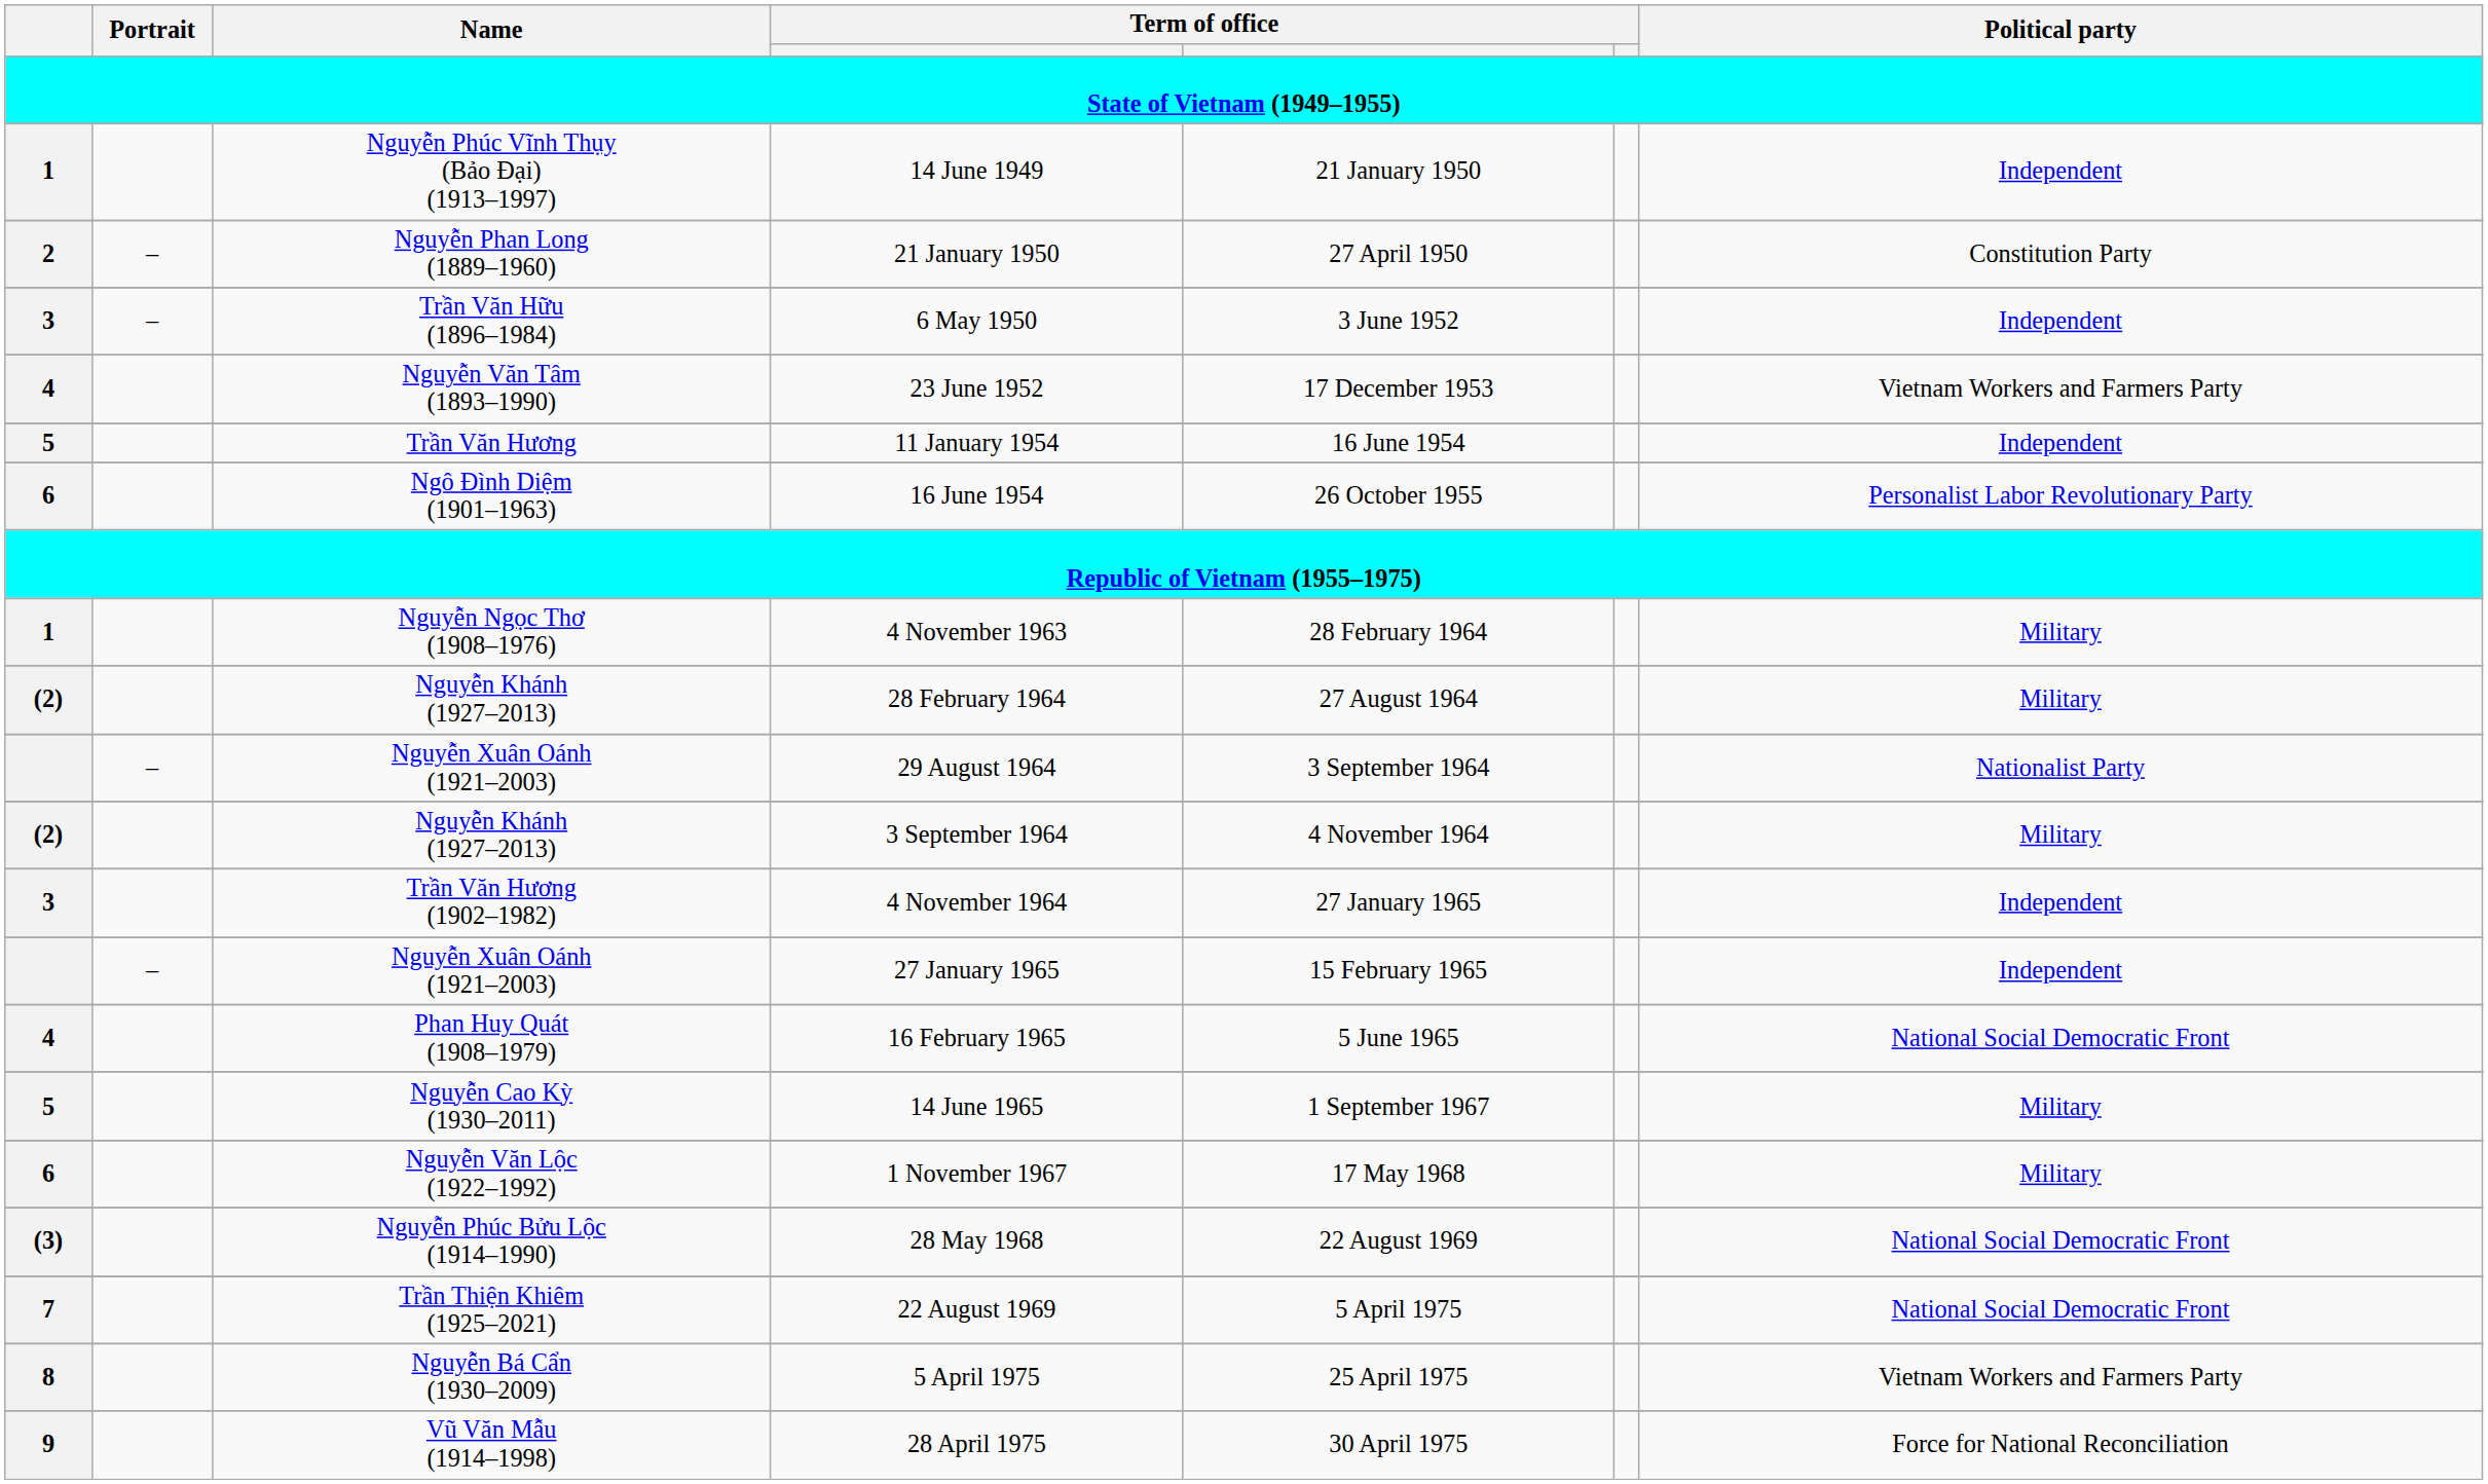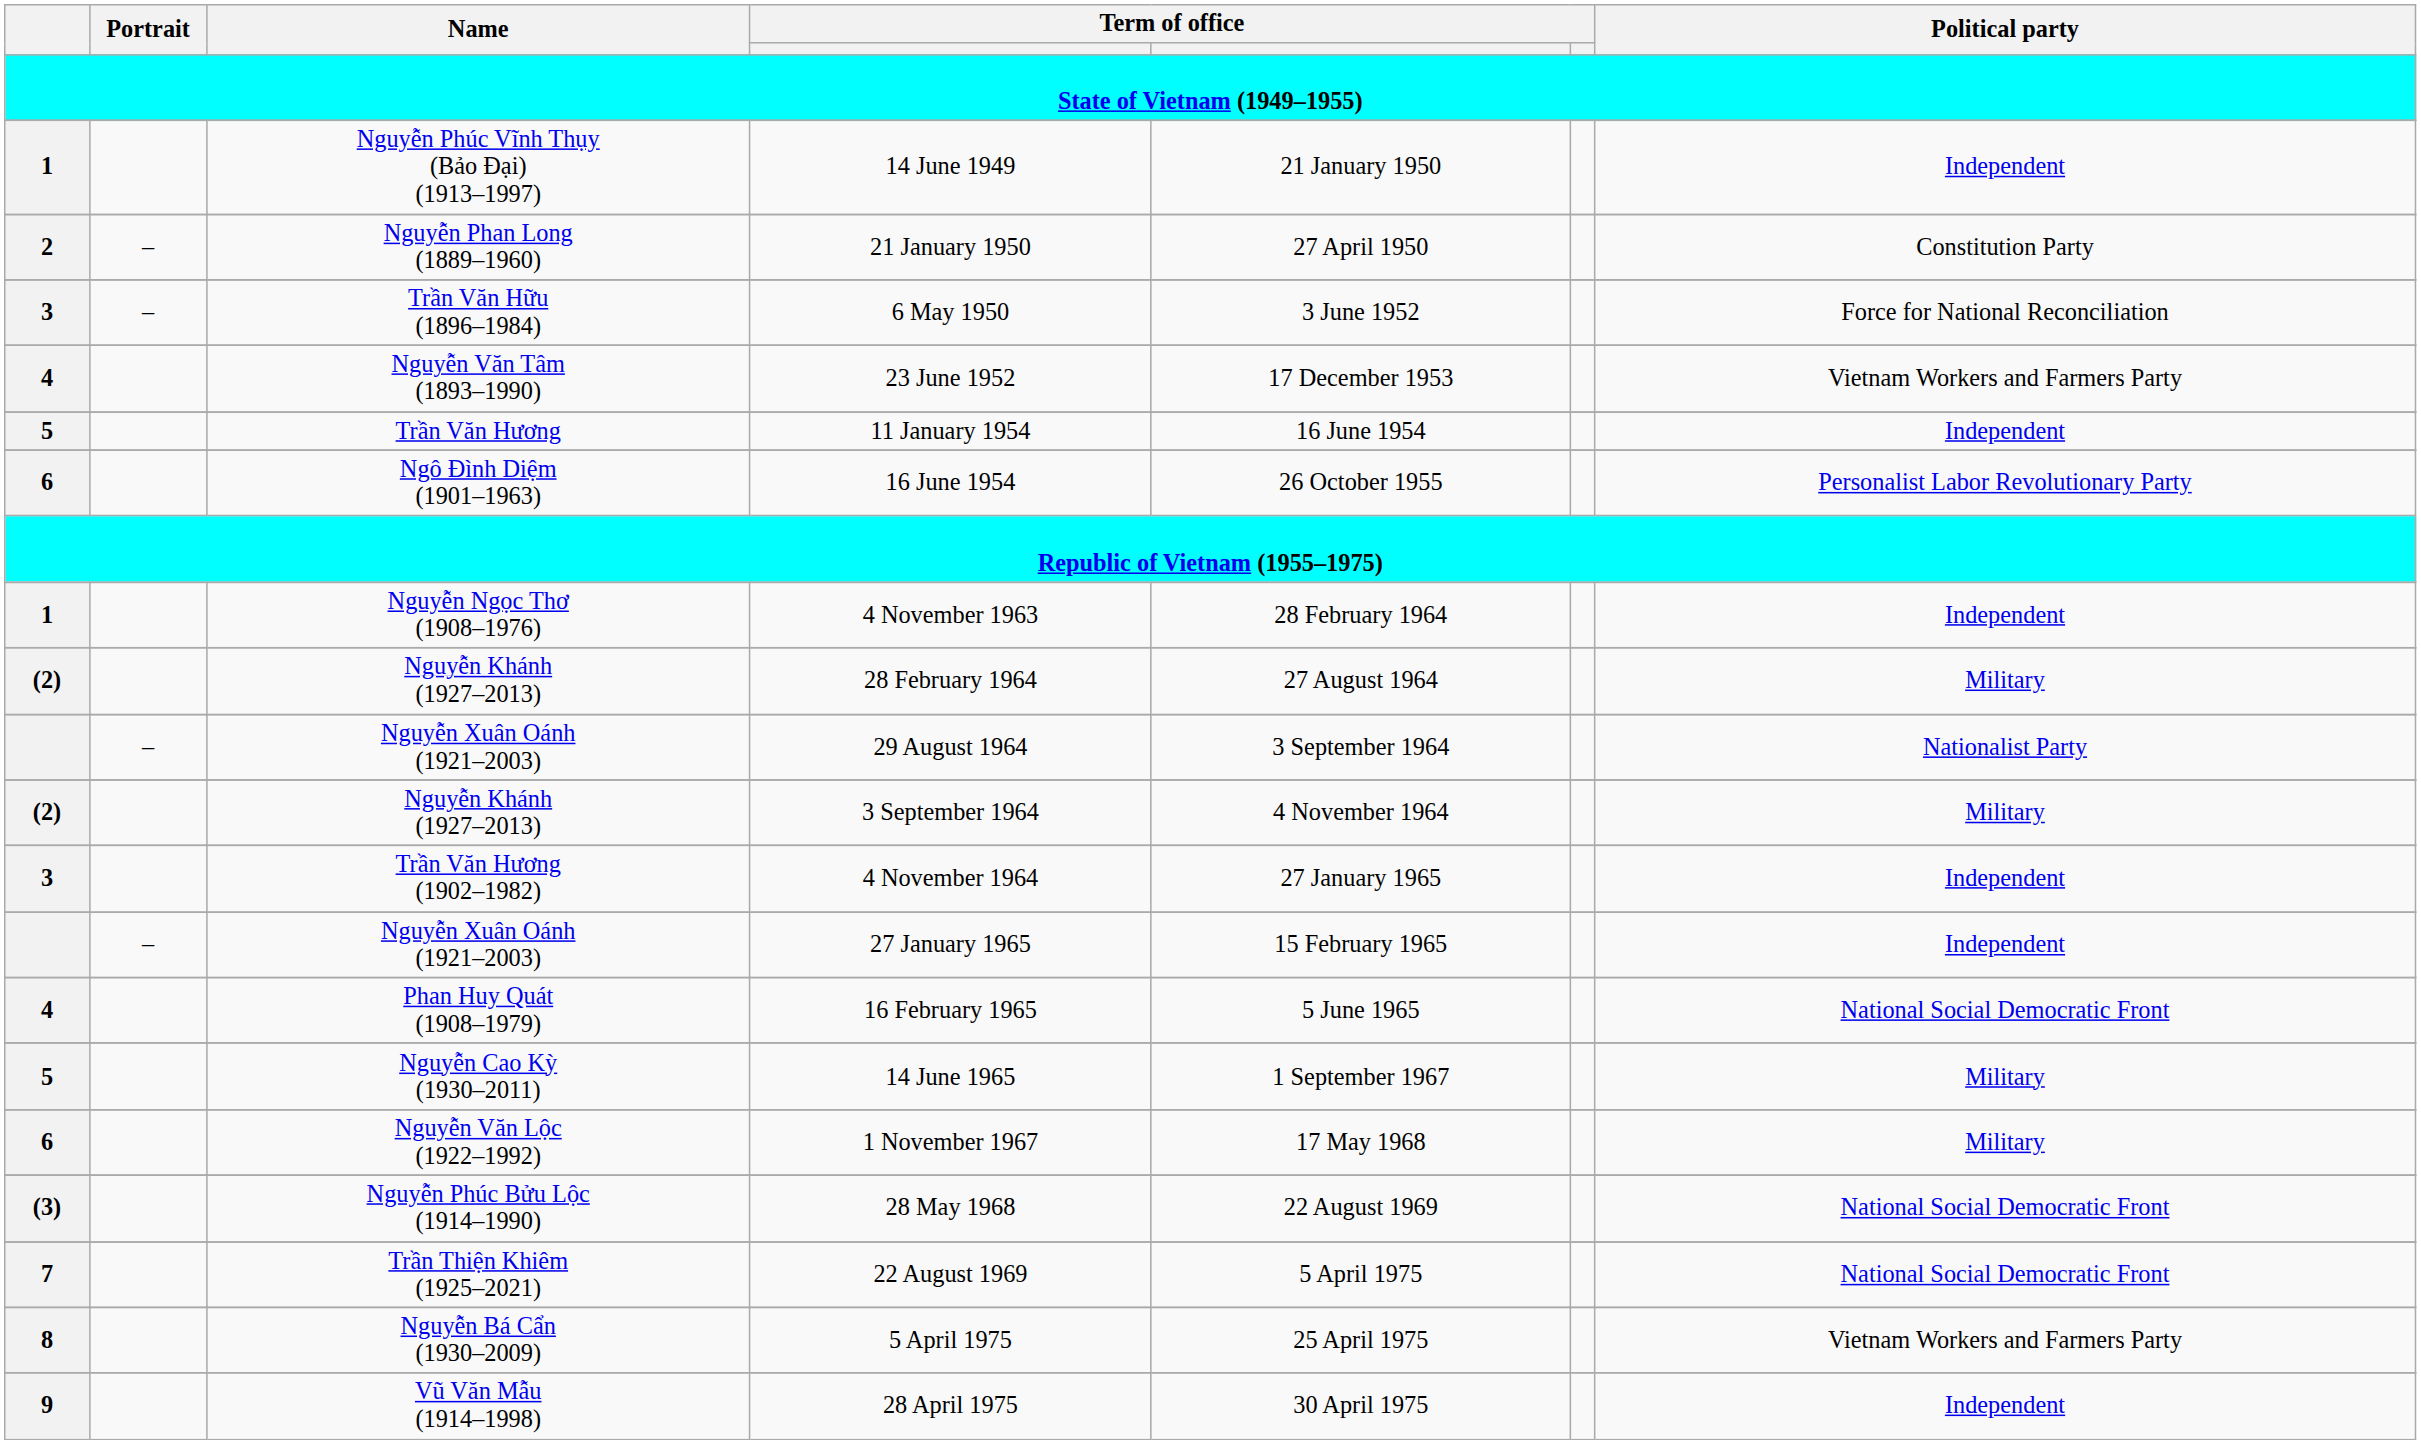6 May 1950 | Political party: Independent -> Force for National Reconciliation
4 November 1963 | Political party: Military -> Independent
28 April 1975 | Political party: Force for National Reconciliation -> Independent
